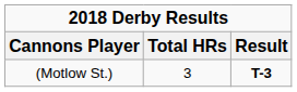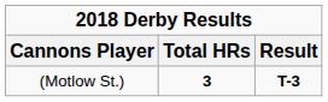(Motlow St.) | Total HRs: normal -> bold
